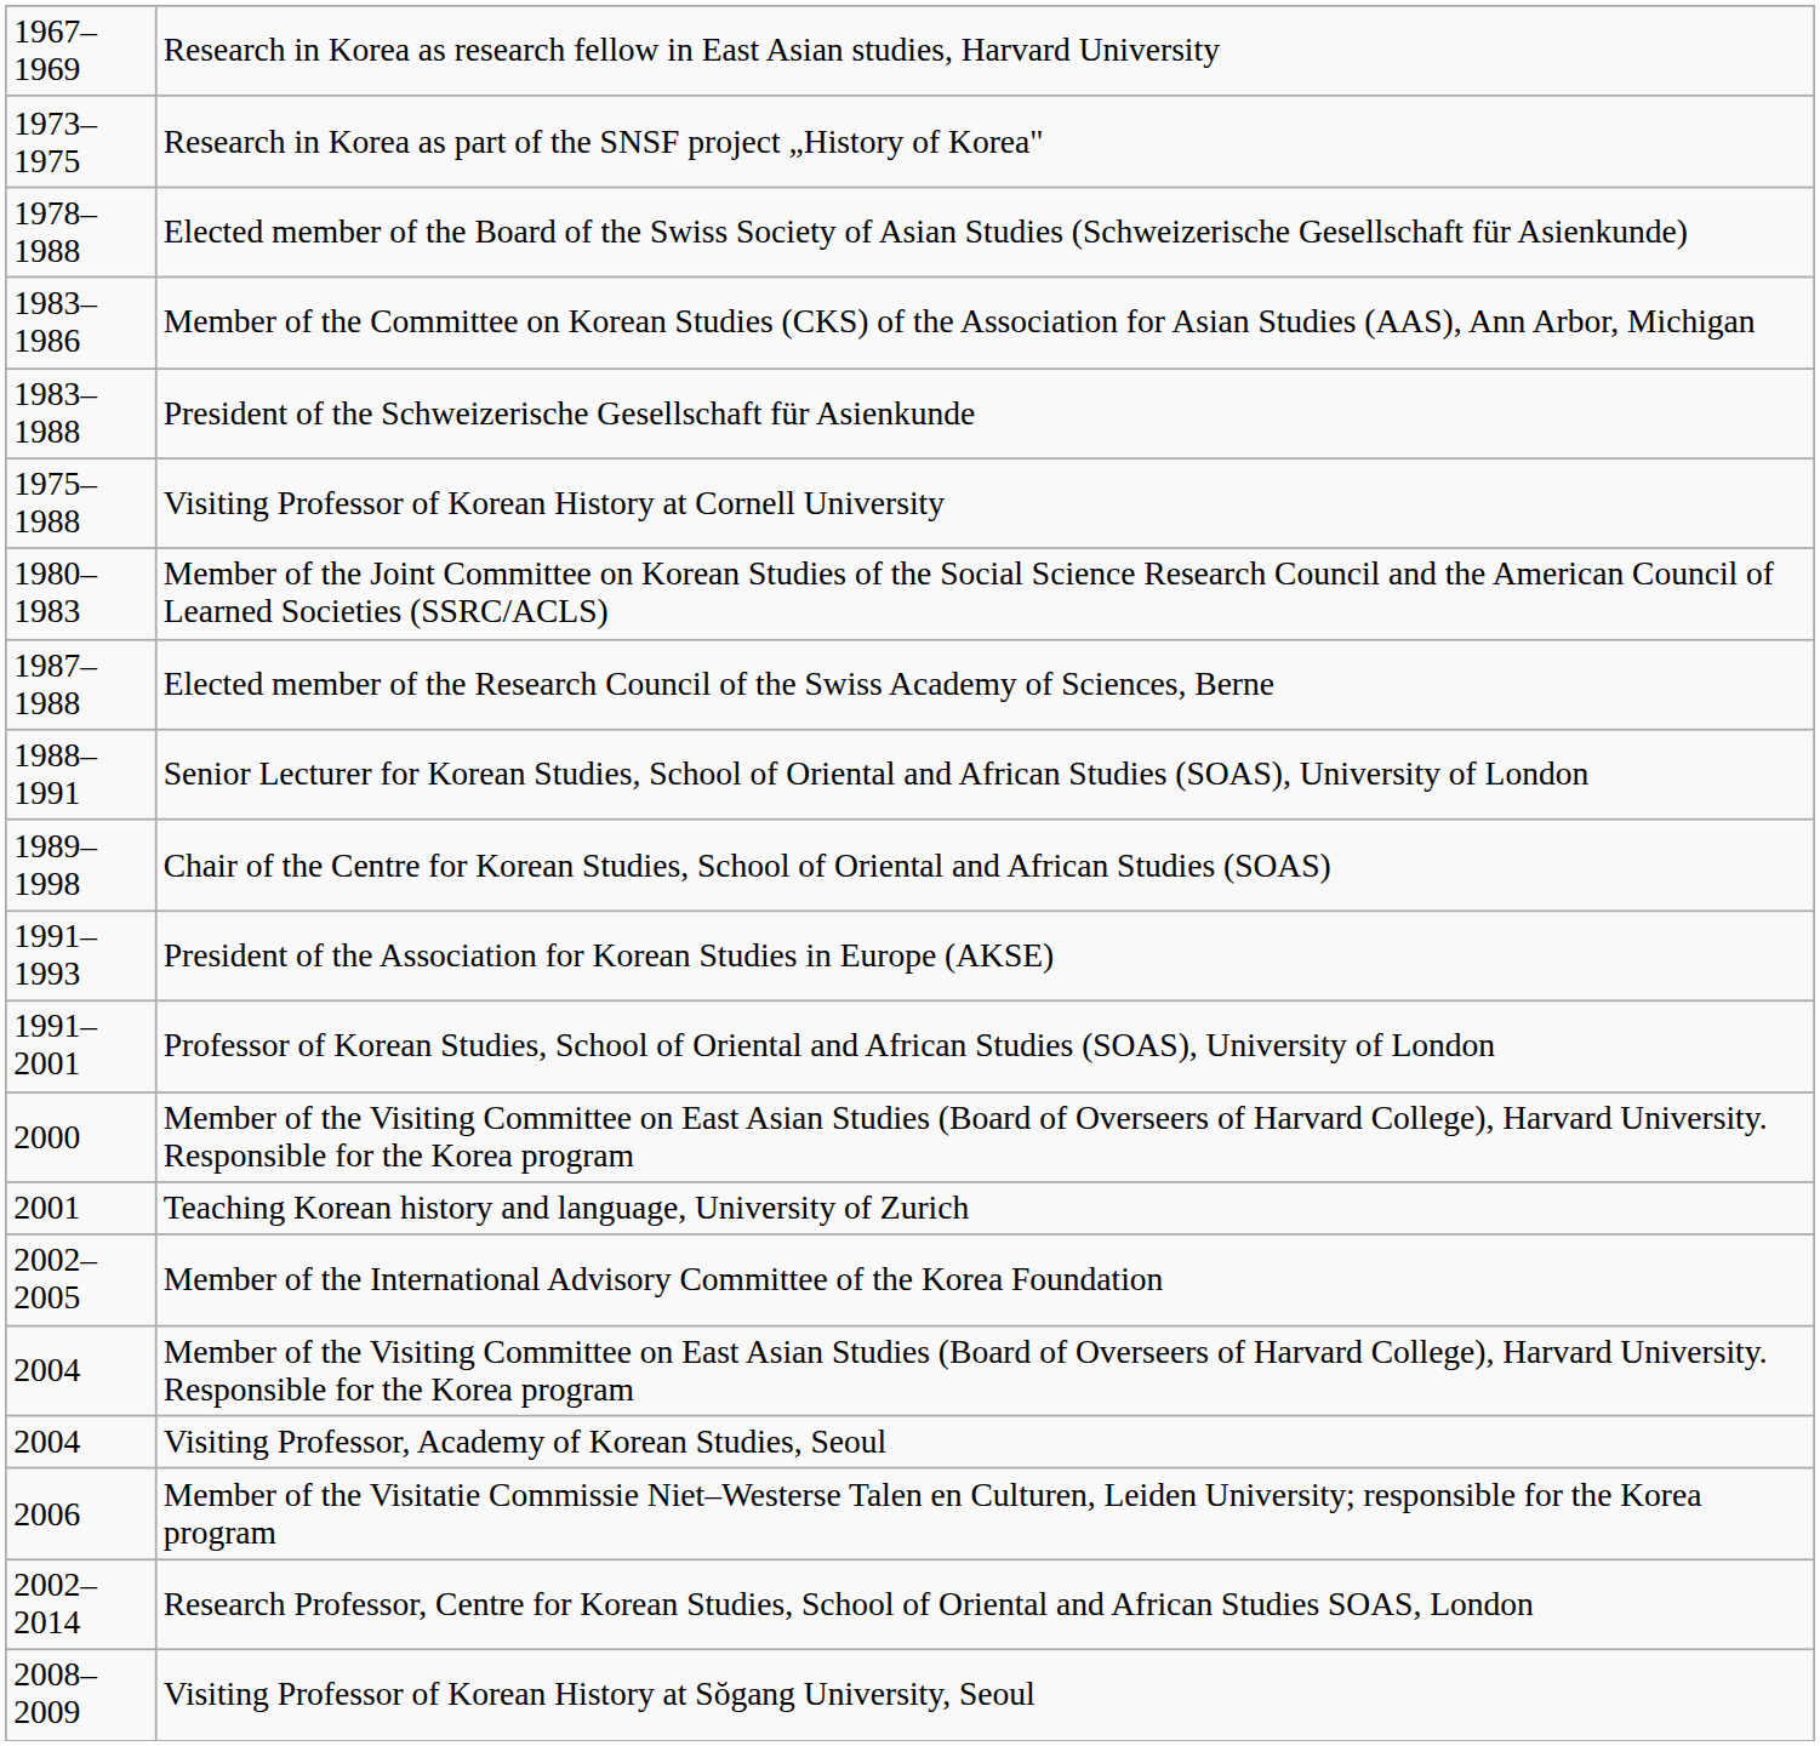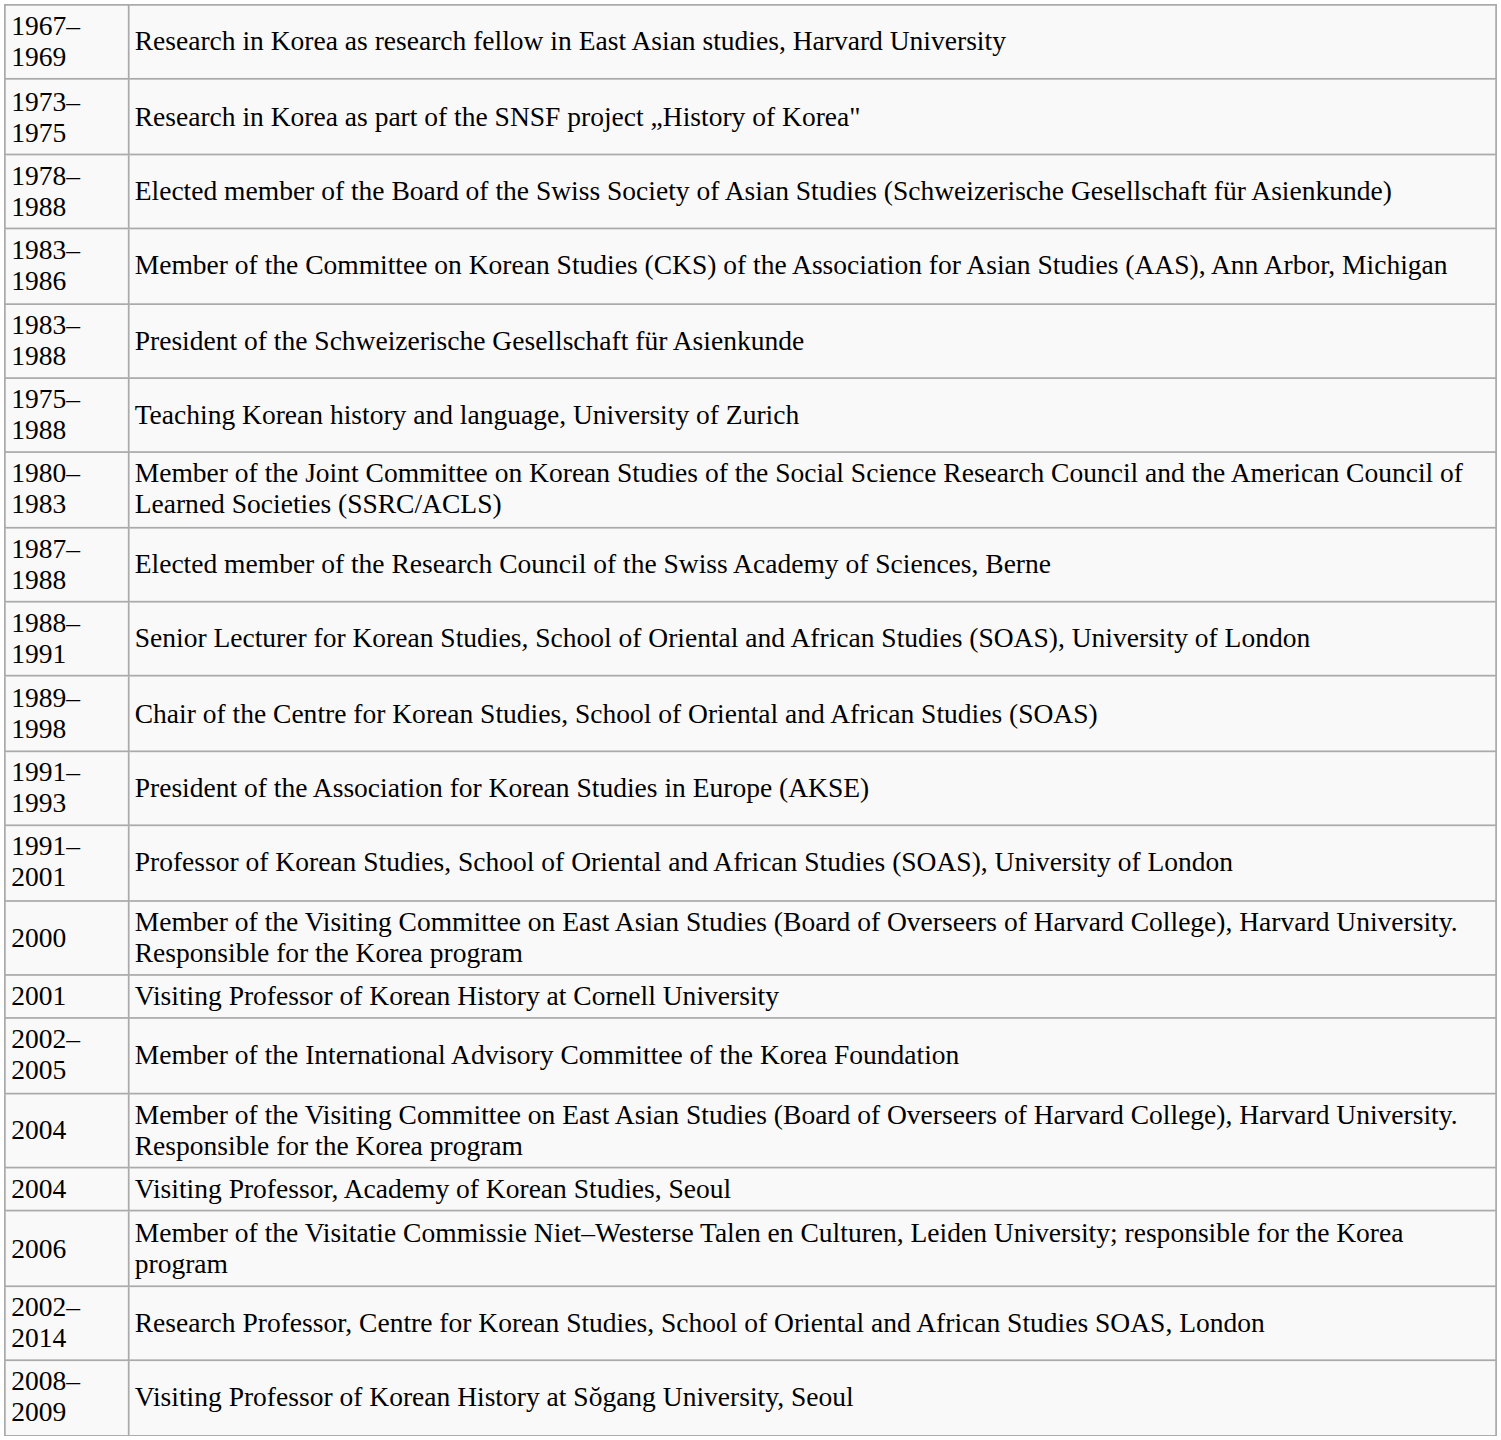row 6 | column 2: Visiting Professor of Korean History at Cornell University -> Teaching Korean history and language, University of Zurich
row 14 | column 2: Teaching Korean history and language, University of Zurich -> Visiting Professor of Korean History at Cornell University
